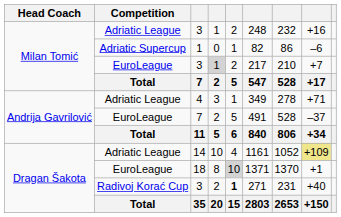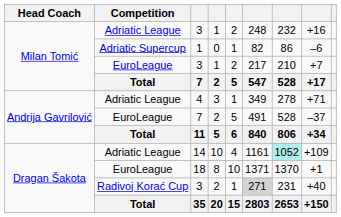EuroLeague / 3 | column 4: lightgrey background -> no background
14 | column 7: no background -> paleturquoise background
14 | column 8: khaki background -> no background
18 | column 5: lightgrey background -> no background
Radivoj Korać Cup / 3 | column 5: bold -> normal
Radivoj Korać Cup / 3 | column 6: no background -> lightgrey background
